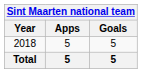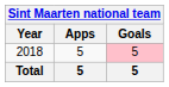2018 | Goals: no background -> pink background
